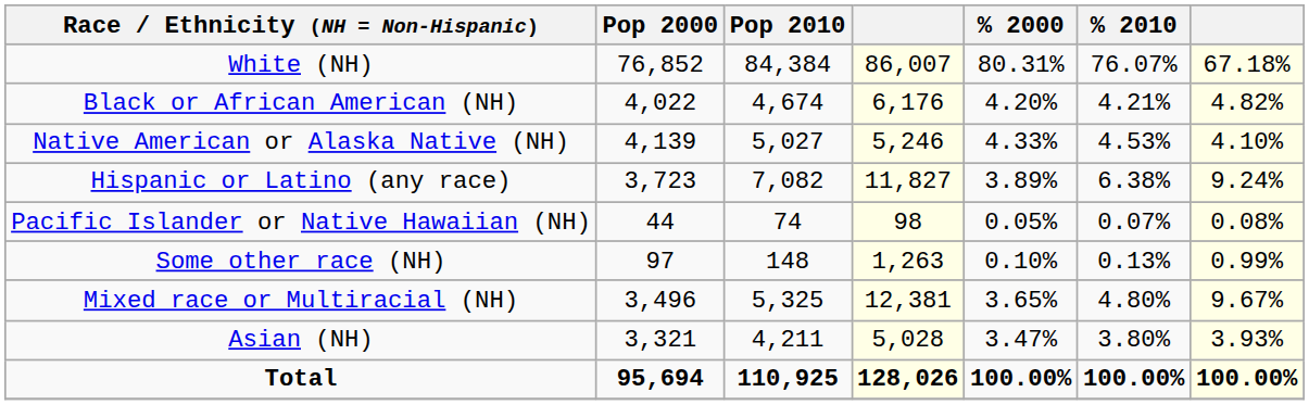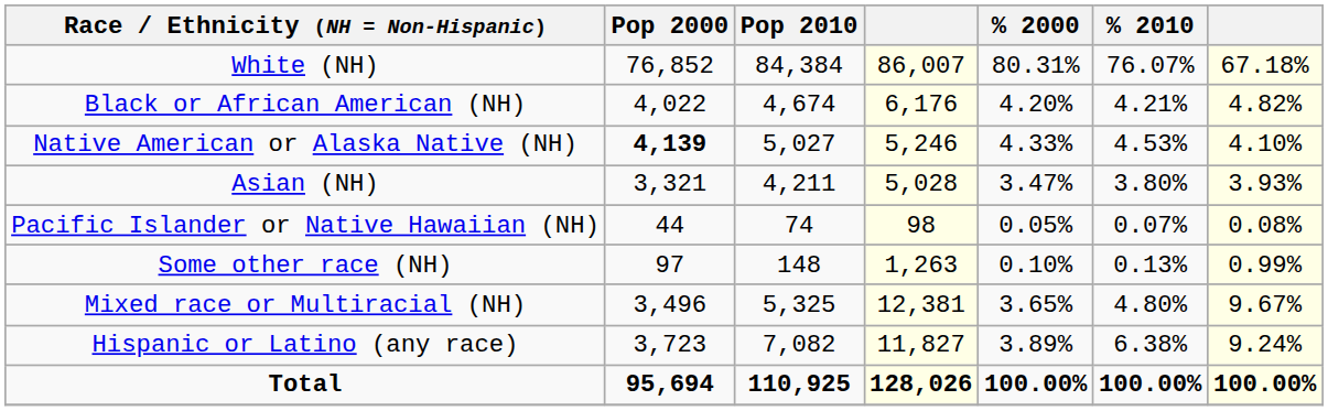Native American or Alaska Native (NH) | Pop 2000: normal -> bold
rows swapped: Asian (NH) <-> Hispanic or Latino (any race)
